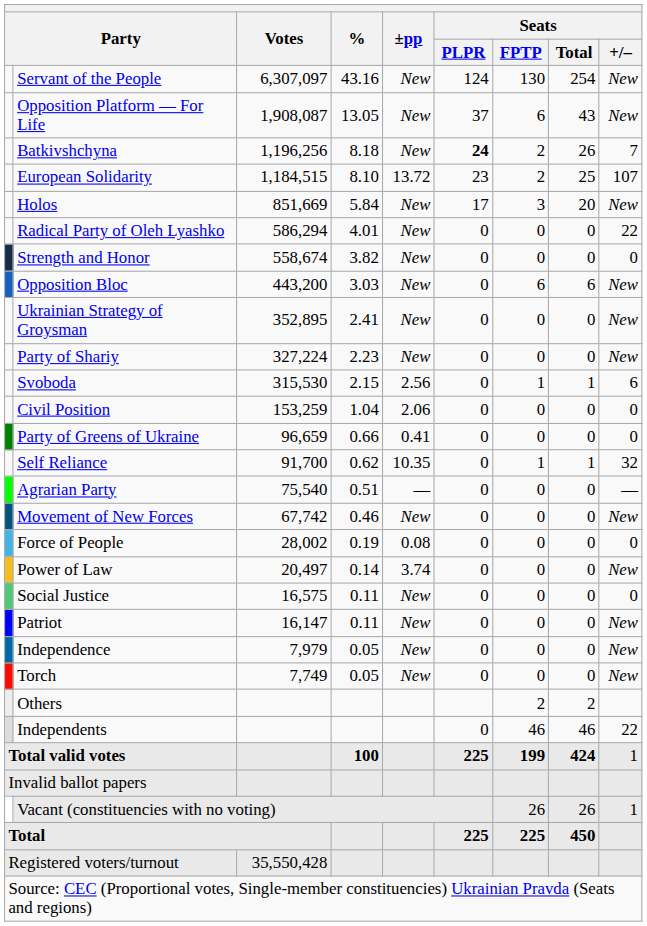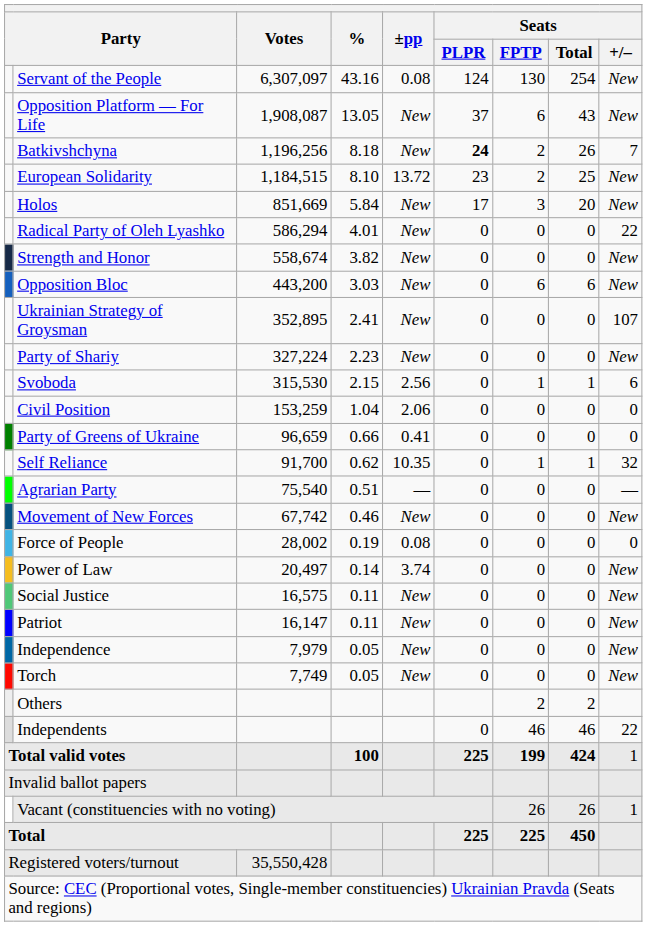Servant of the People | ±pp: New -> 0.08
European Solidarity | Seats / +/–: 107 -> New
Strength and Honor | Seats / +/–: 0 -> New
Ukrainian Strategy of Groysman | Seats / +/–: New -> 107
Social Justice | Seats / +/–: 0 -> New
